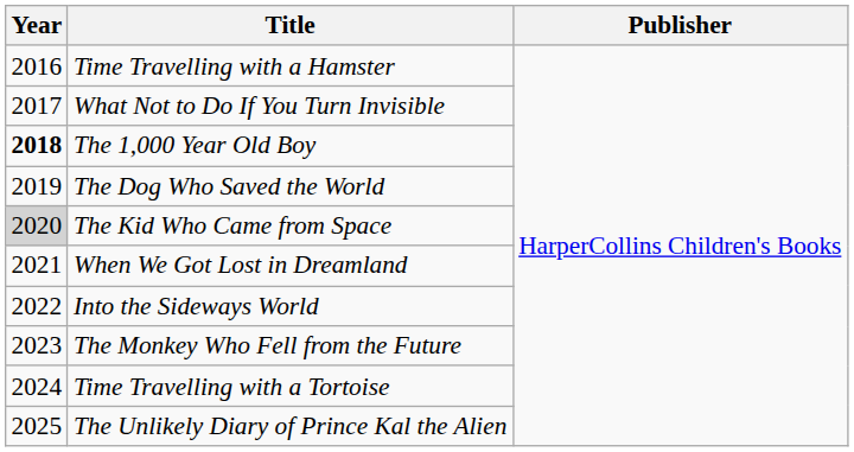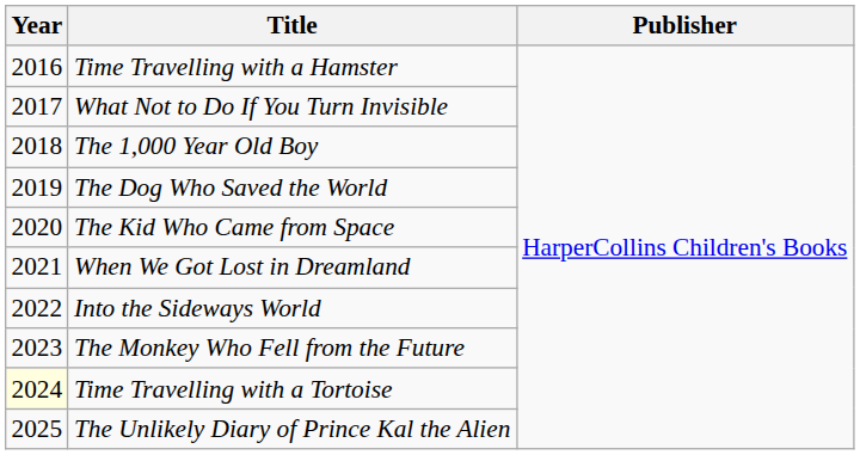The 1,000 Year Old Boy | Year: bold -> normal
The Kid Who Came from Space | Year: lightgrey background -> no background
Time Travelling with a Tortoise | Year: no background -> lightyellow background
